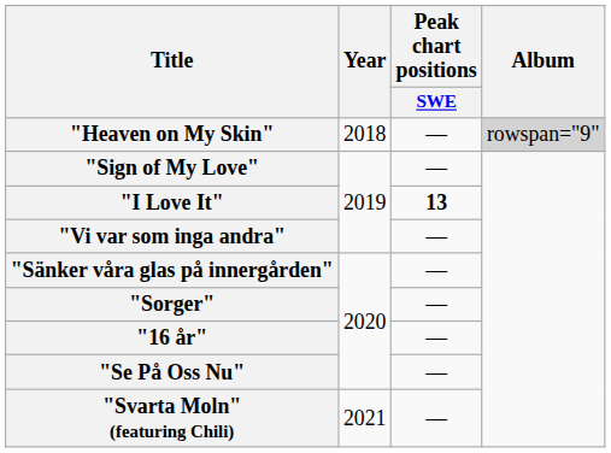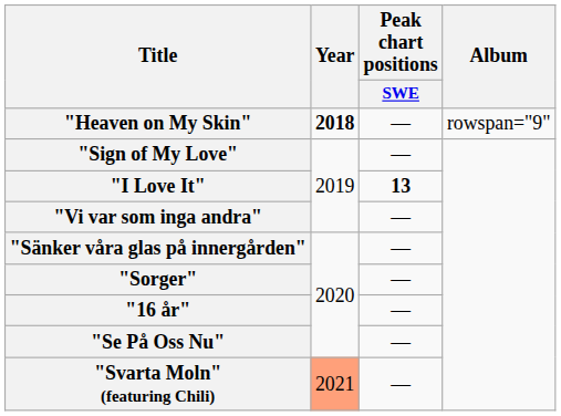"Heaven on My Skin" | Year: normal -> bold
"Heaven on My Skin" | Album: lightgrey background -> no background
"Svarta Moln" (featuring Chili) | Year: no background -> lightsalmon background
